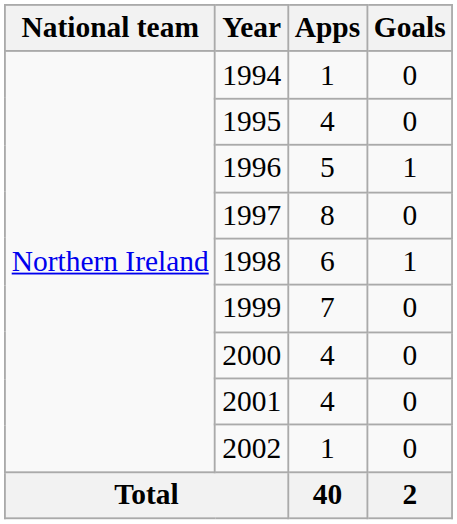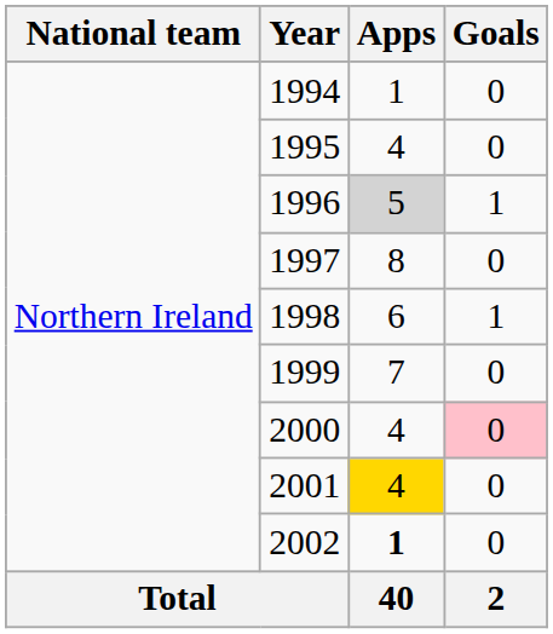1996 | Apps: no background -> lightgrey background
2000 | Goals: no background -> pink background
2001 | Apps: no background -> gold background
2002 | Apps: normal -> bold
